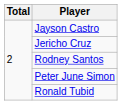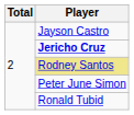Jericho Cruz | Player: normal -> bold
Rodney Santos | Player: no background -> khaki background
